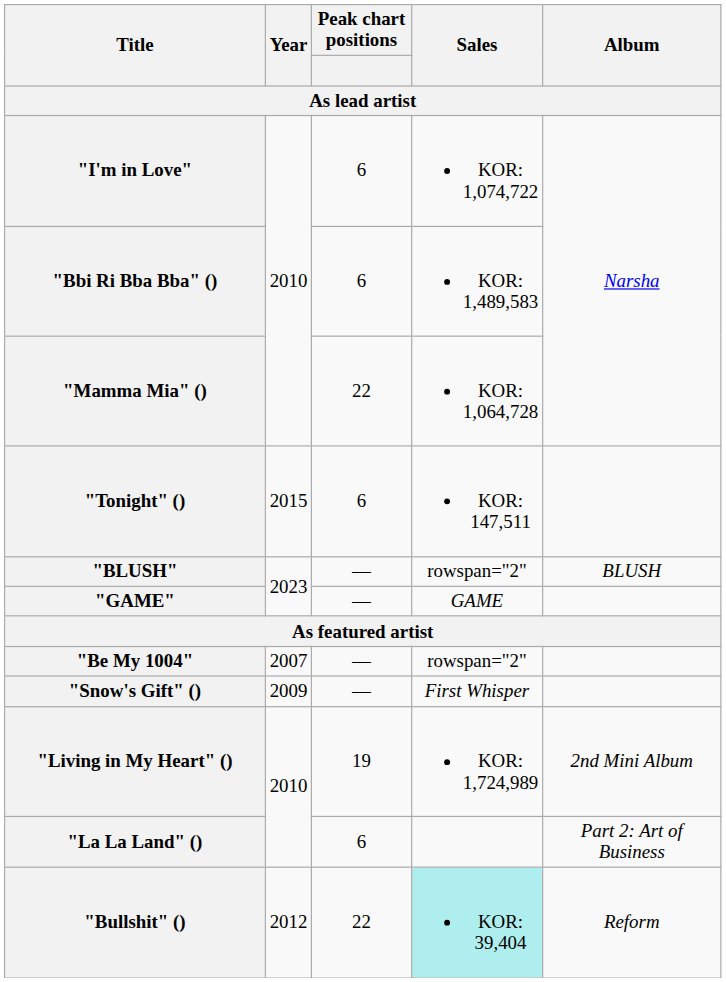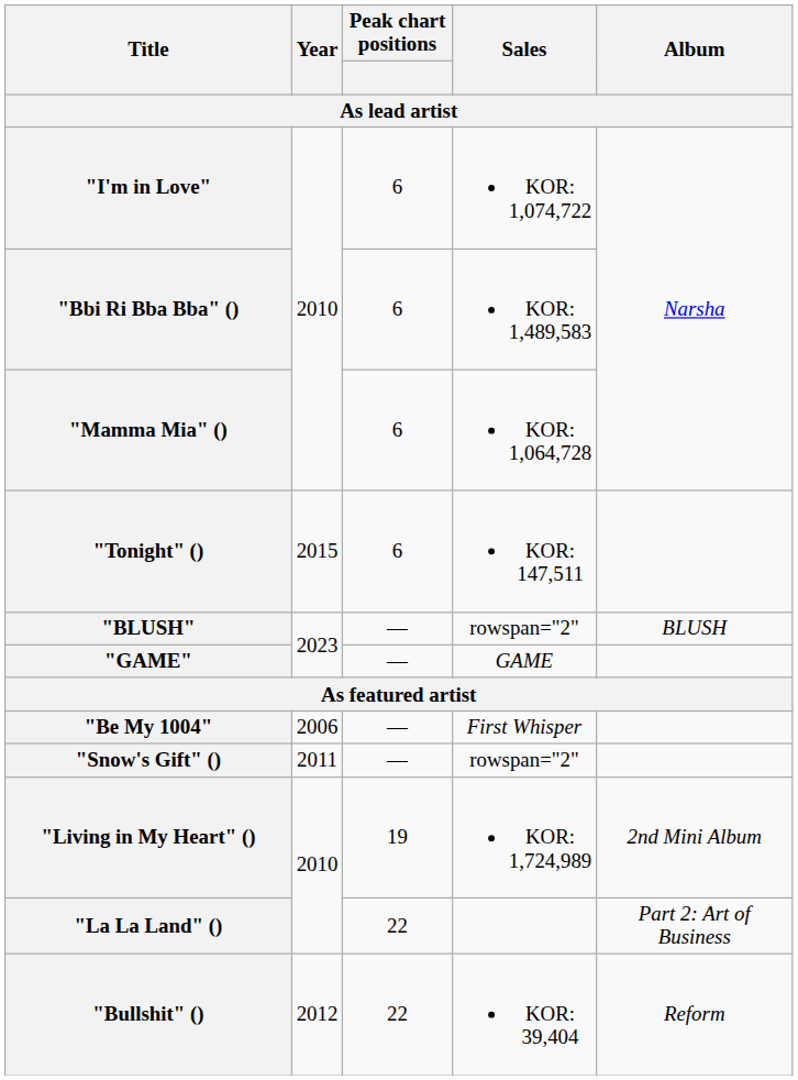"Mamma Mia" () | Peak chart positions: 22 -> 6
"Be My 1004" | Year: 2007 -> 2006
"Be My 1004" | Sales: rowspan="2" -> First Whisper
"Snow's Gift" () | Year: 2009 -> 2011
"Snow's Gift" () | Sales: First Whisper -> rowspan="2"
"La La Land" () | Peak chart positions: 6 -> 22
"Bullshit" () | Sales: paleturquoise background -> no background
